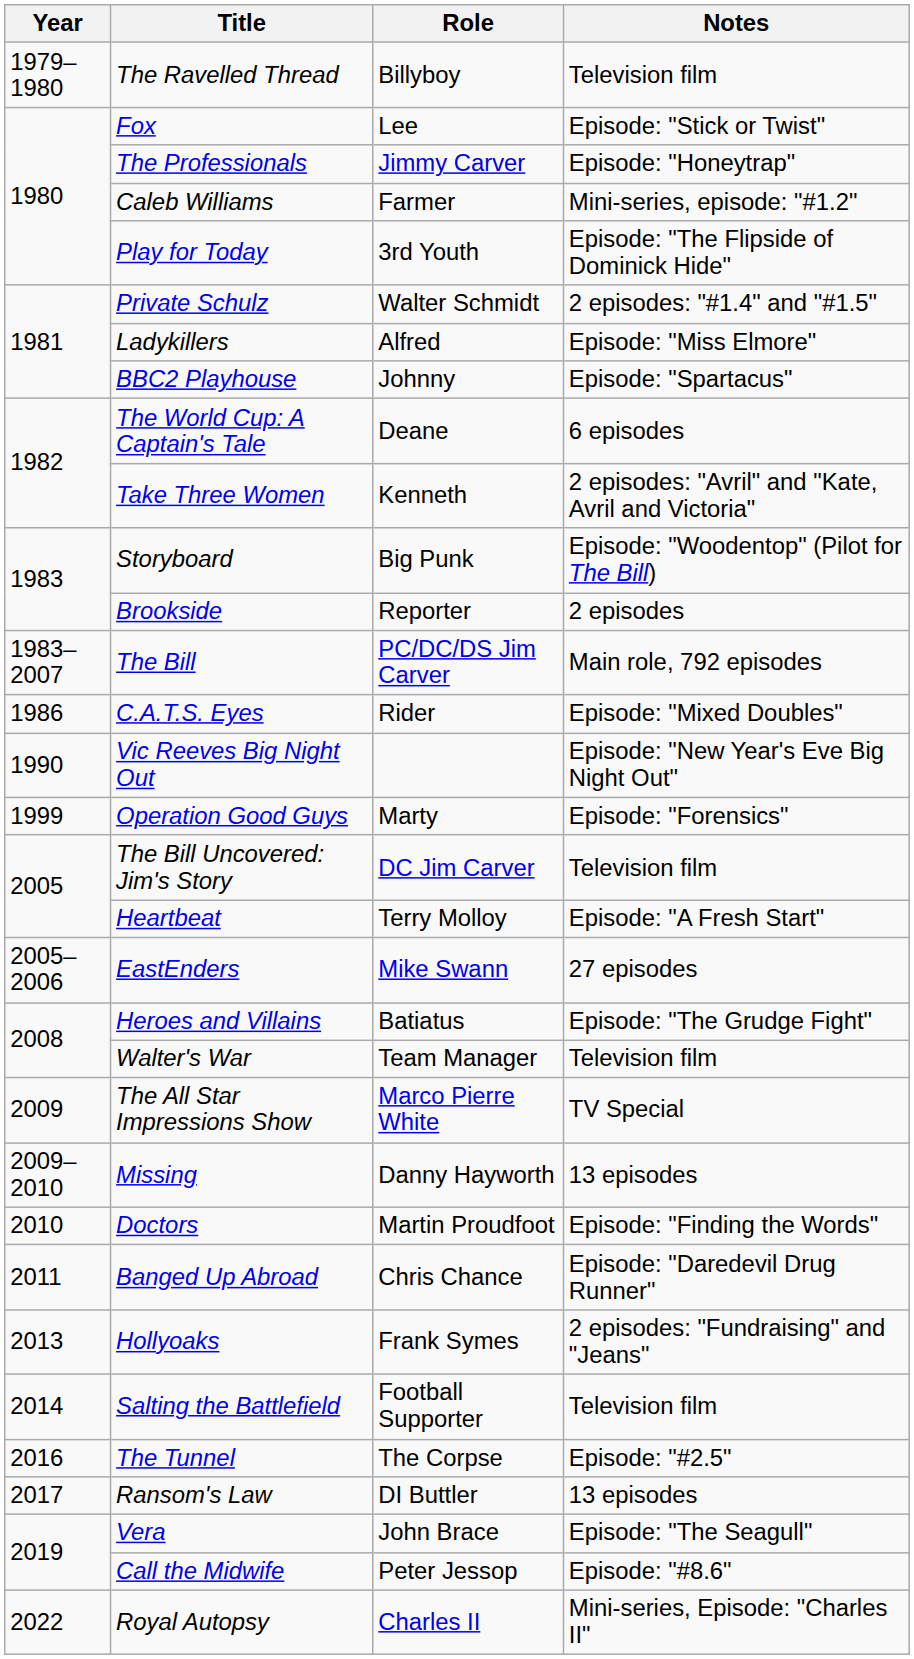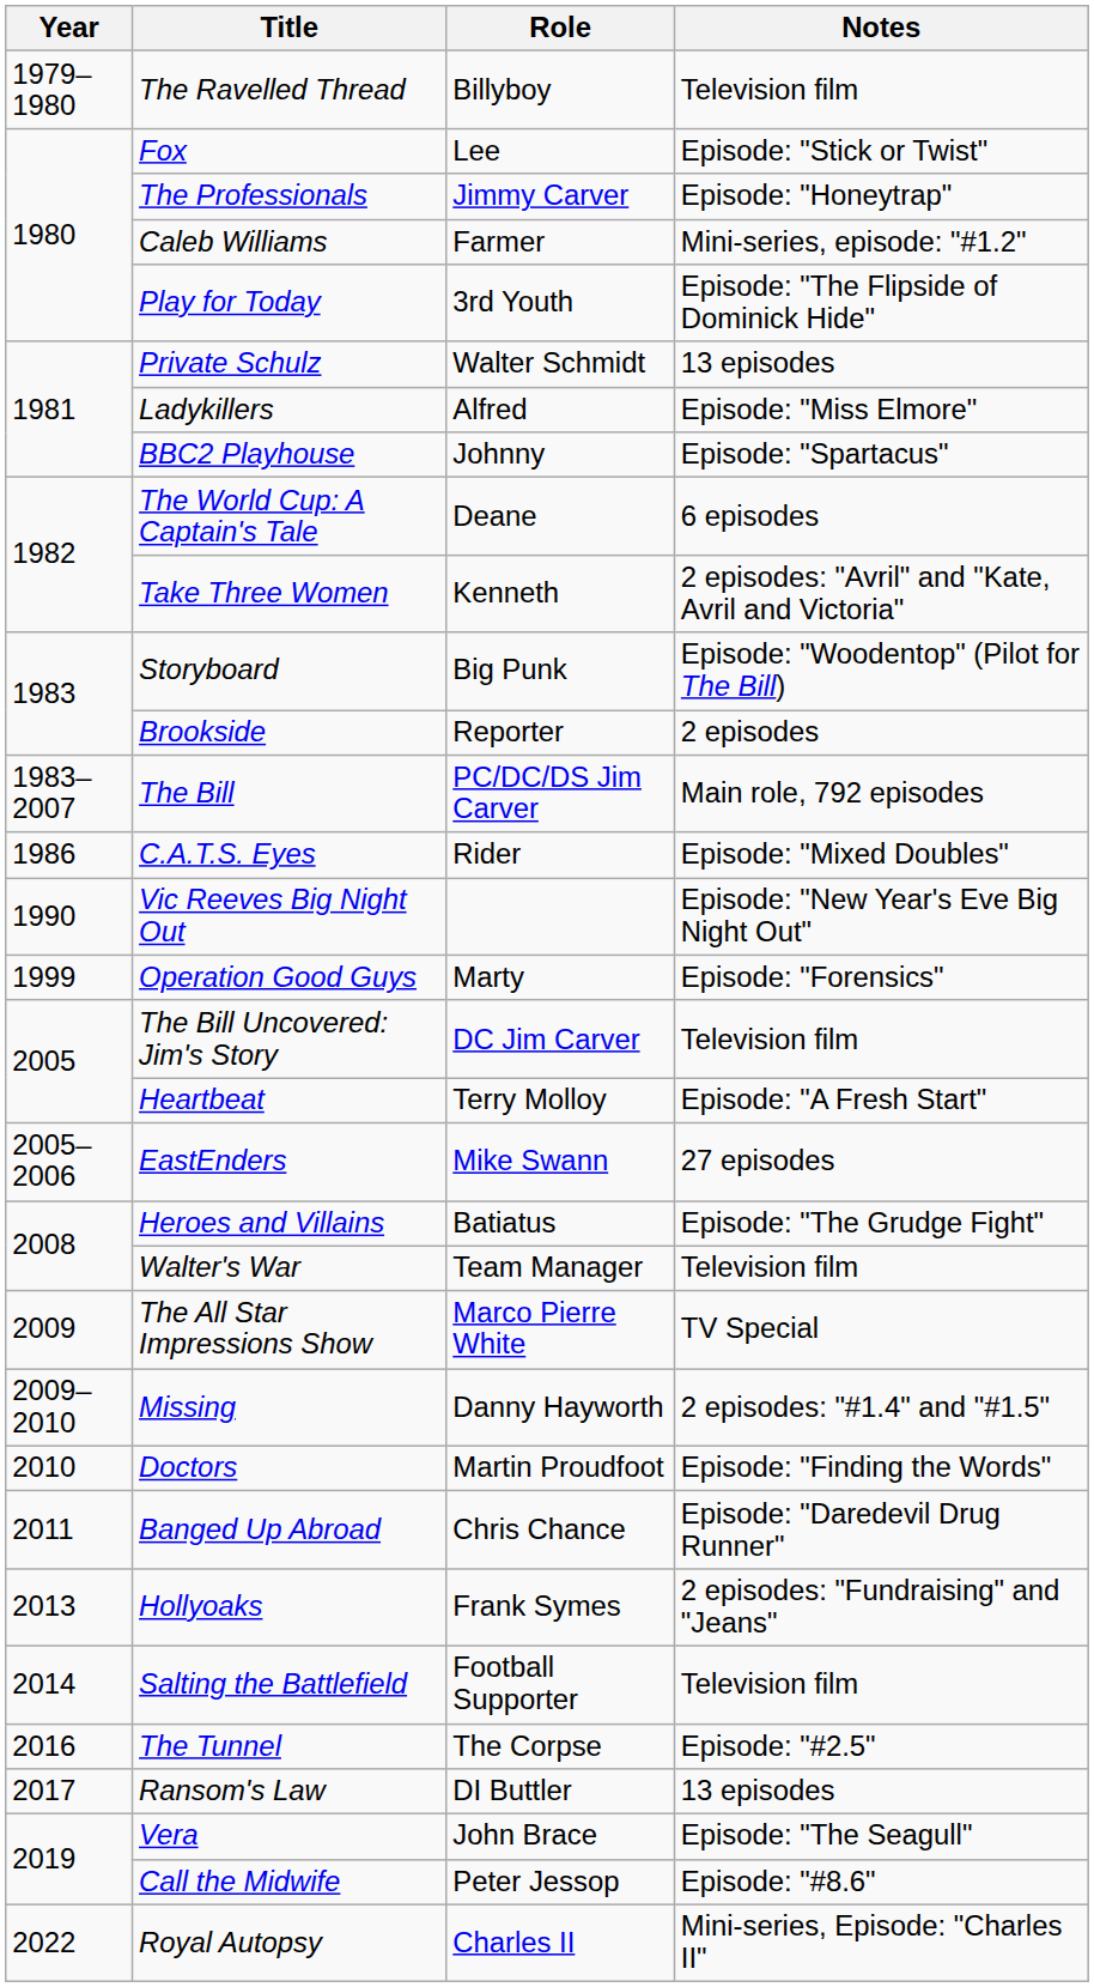Private Schulz | Notes: 2 episodes: "#1.4" and "#1.5" -> 13 episodes
Missing | Notes: 13 episodes -> 2 episodes: "#1.4" and "#1.5"
